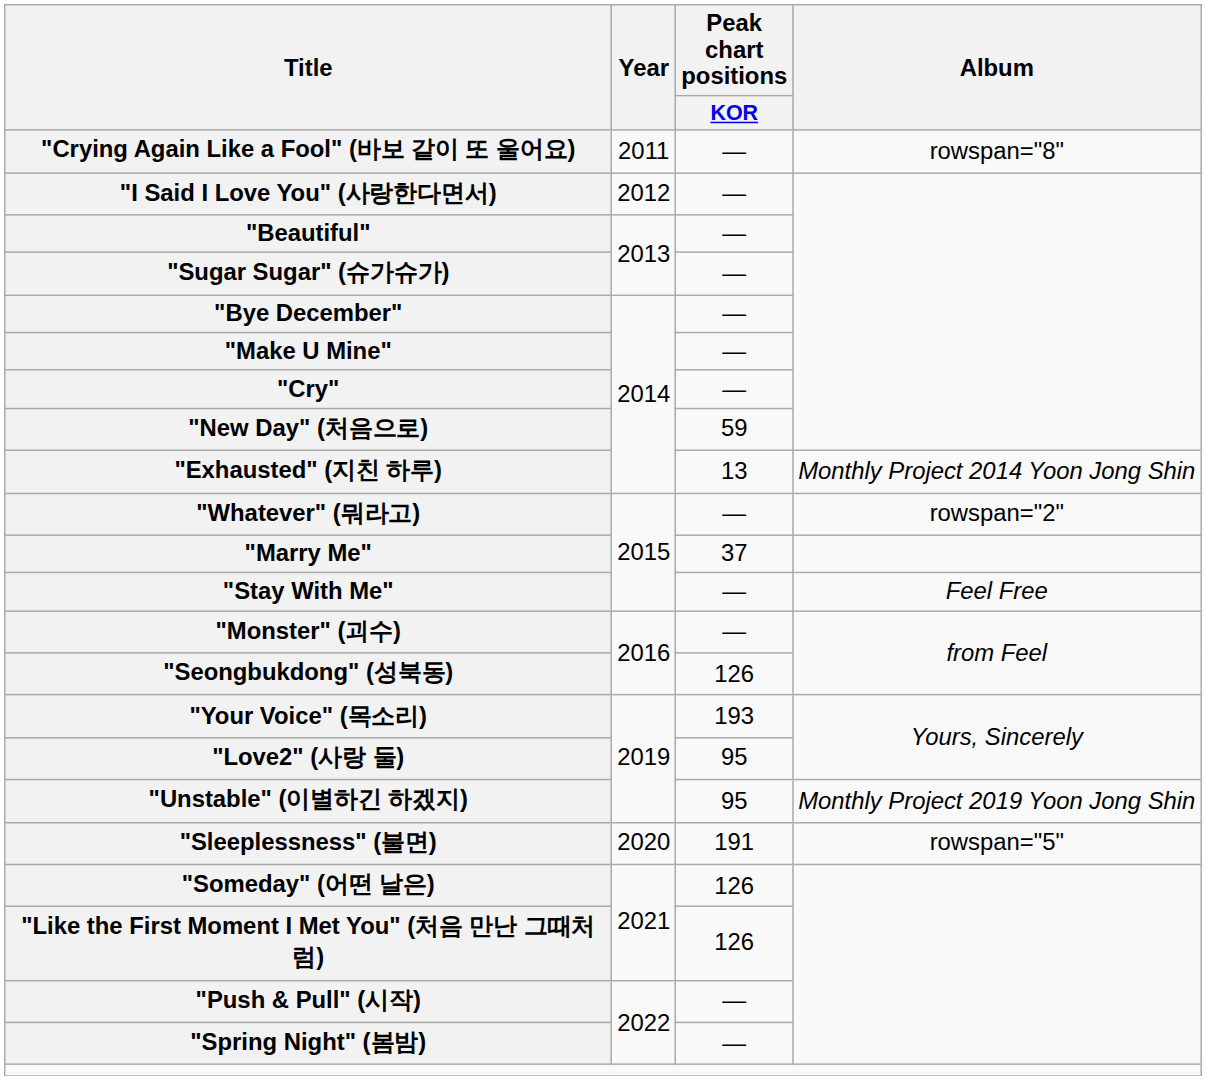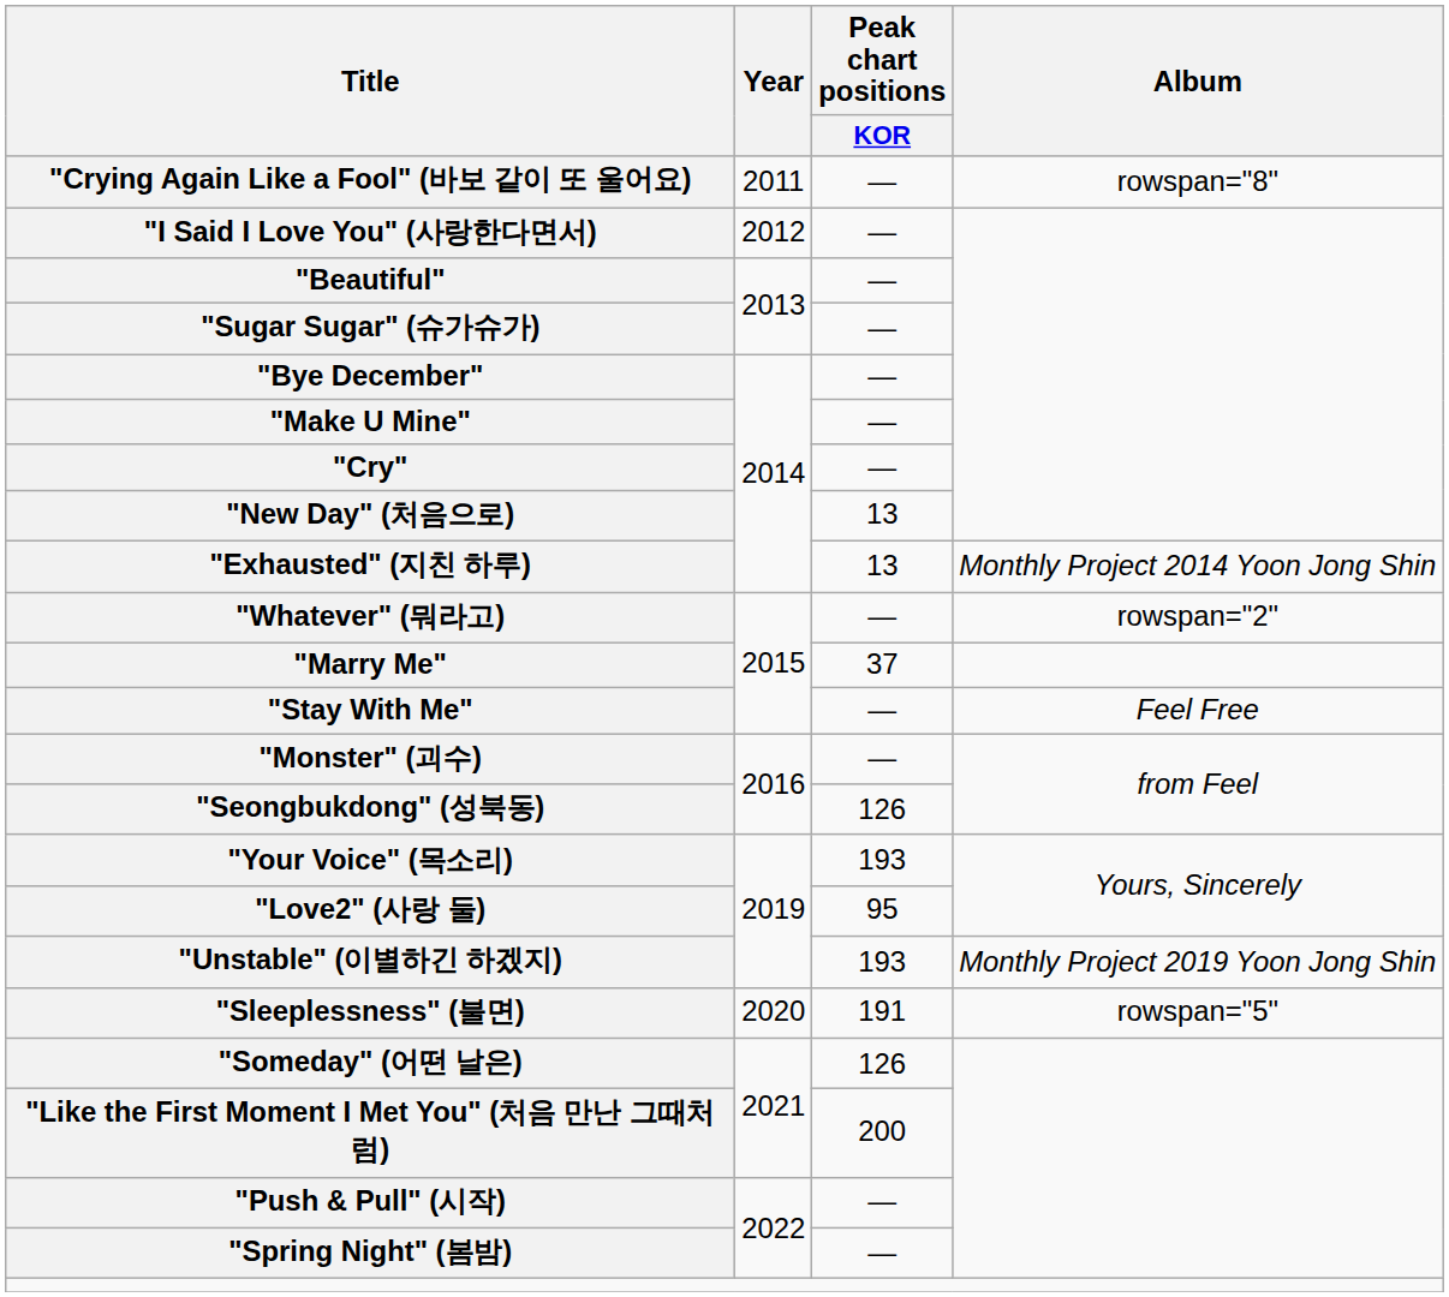"New Day" (처음으로) | Peak chart positions / KOR: 59 -> 13
"Unstable" (이별하긴 하겠지) | Peak chart positions / KOR: 95 -> 193
"Like the First Moment I Met You" (처음 만난 그때처럼) | Peak chart positions / KOR: 126 -> 200
